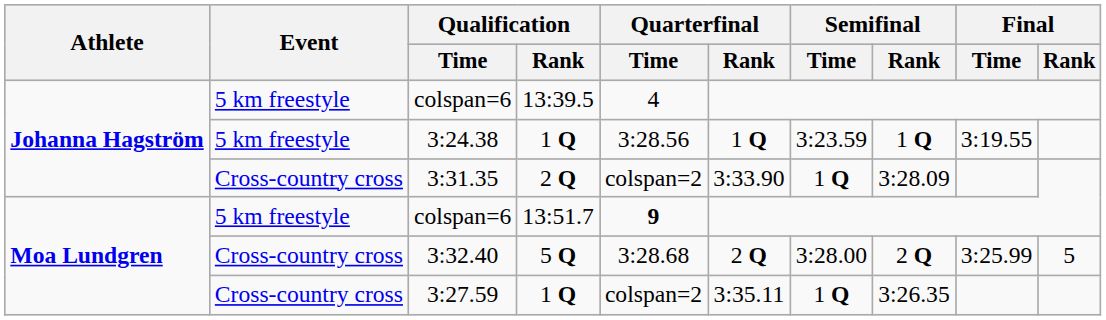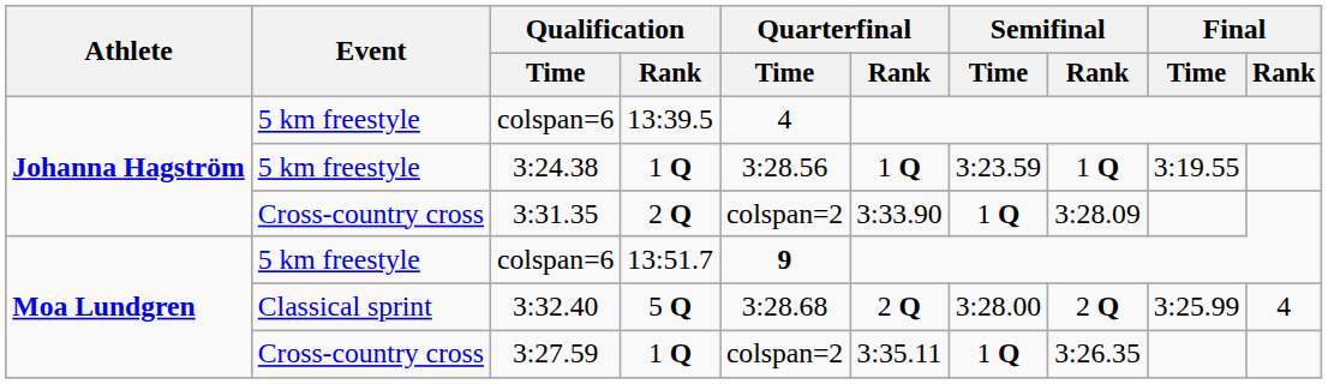3:32.40 | Event: Cross-country cross -> Classical sprint
3:32.40 | Final / Rank: 5 -> 4
